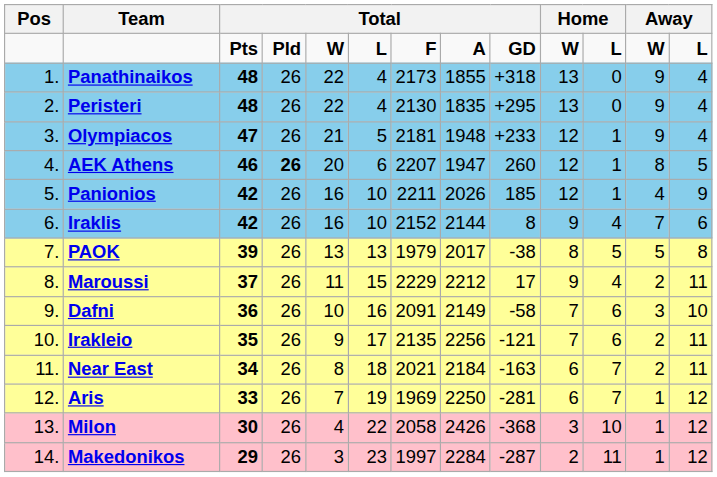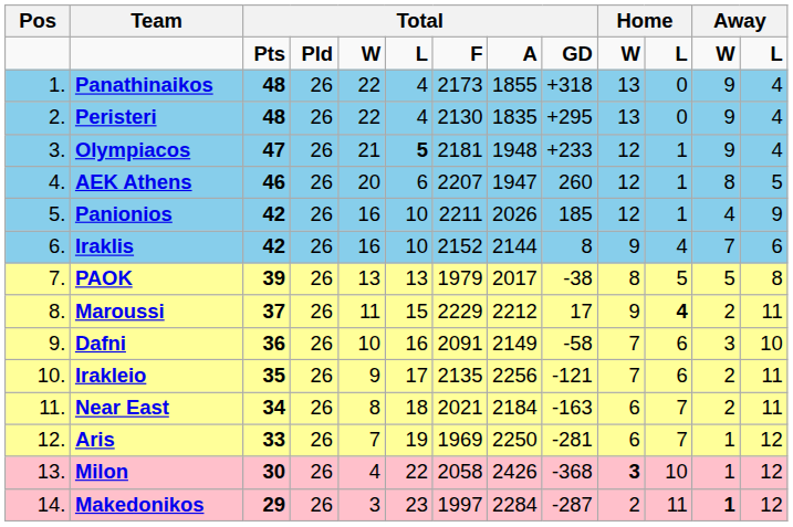Olympiacos | column 6: normal -> bold
AEK Athens | column 4: bold -> normal
Maroussi | column 11: normal -> bold
Milon | column 10: normal -> bold
Makedonikos | column 12: normal -> bold
